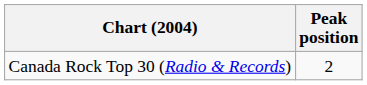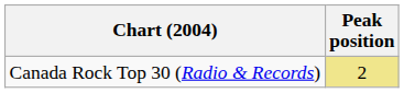Canada Rock Top 30 (Radio & Records) | Peak position: no background -> khaki background
